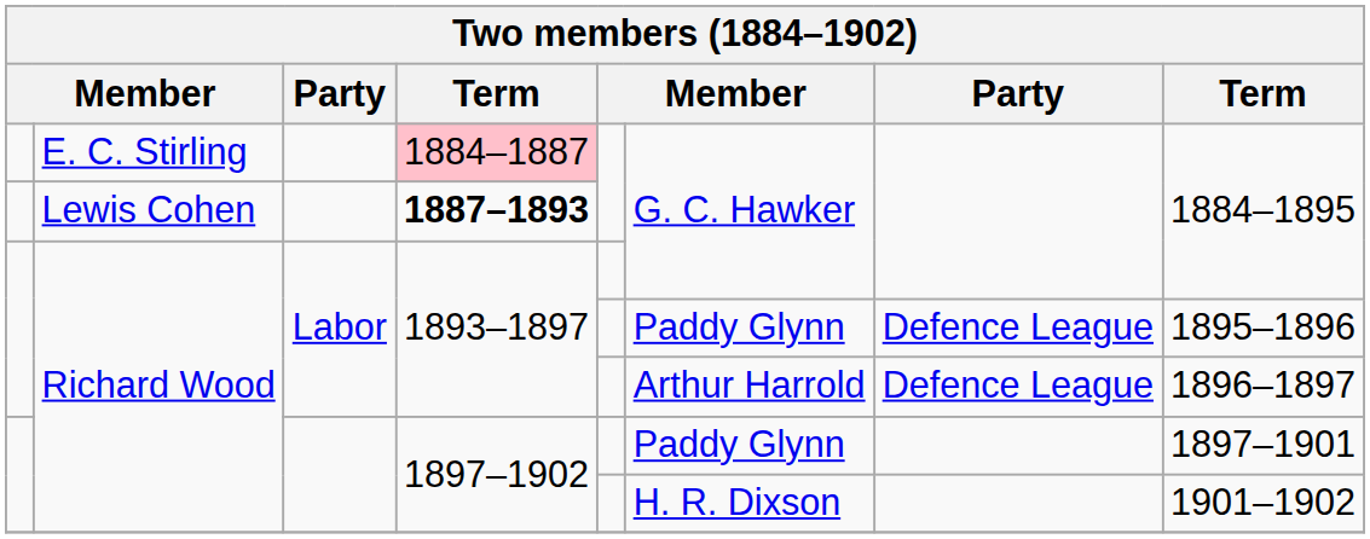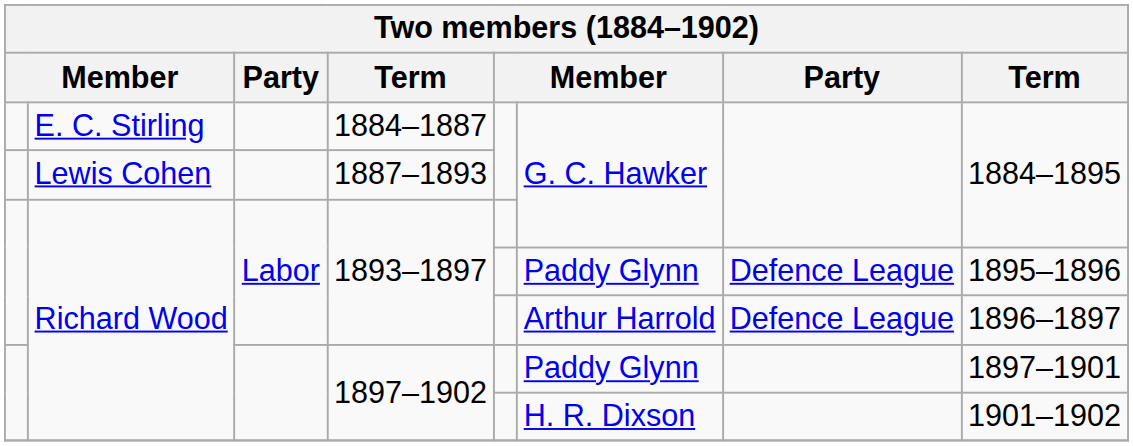1884–1887 | column 4: pink background -> no background
1887–1893 | column 4: bold -> normal
